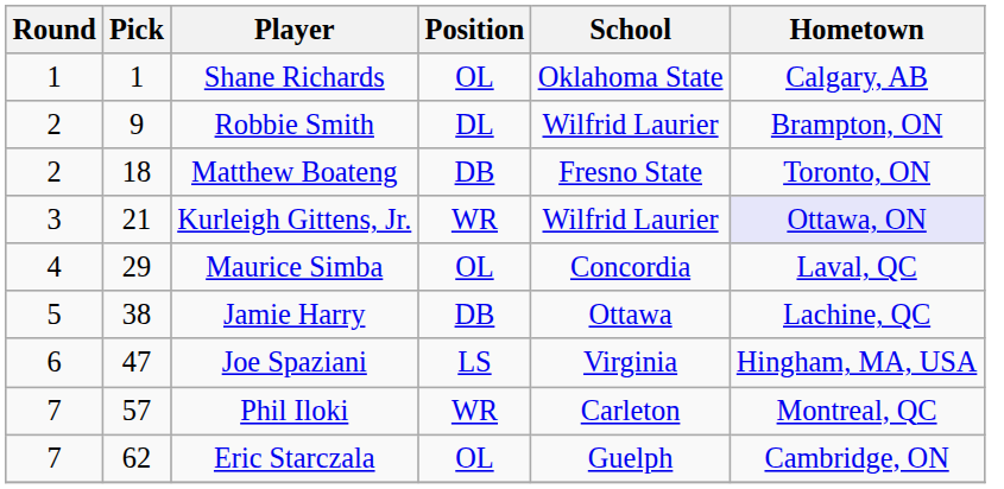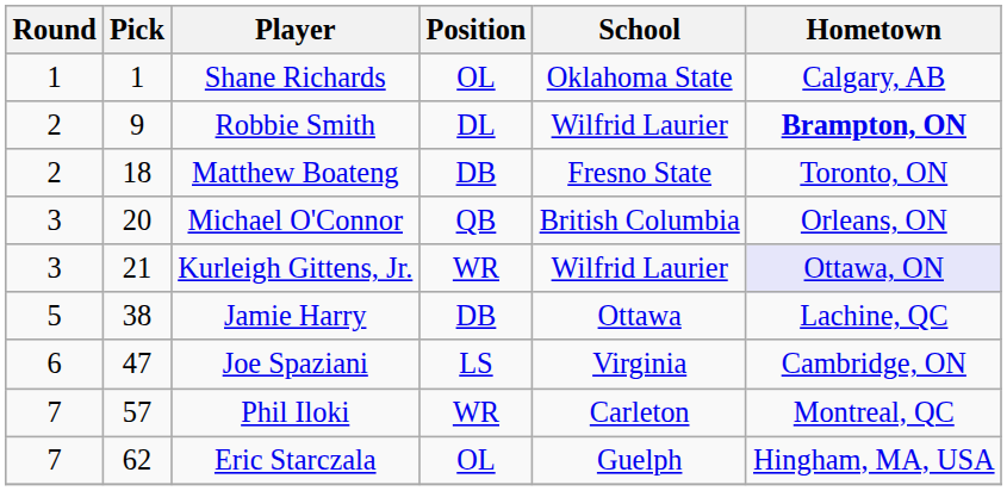Robbie Smith | Hometown: normal -> bold
+ row: 3 | 20 | Michael O'Connor | QB | British Columbia | Orleans, ON
- row: 4 | 29 | Maurice Simba | OL | Concordia | Laval, QC
Joe Spaziani | Hometown: Hingham, MA, USA -> Cambridge, ON
Eric Starczala | Hometown: Cambridge, ON -> Hingham, MA, USA
